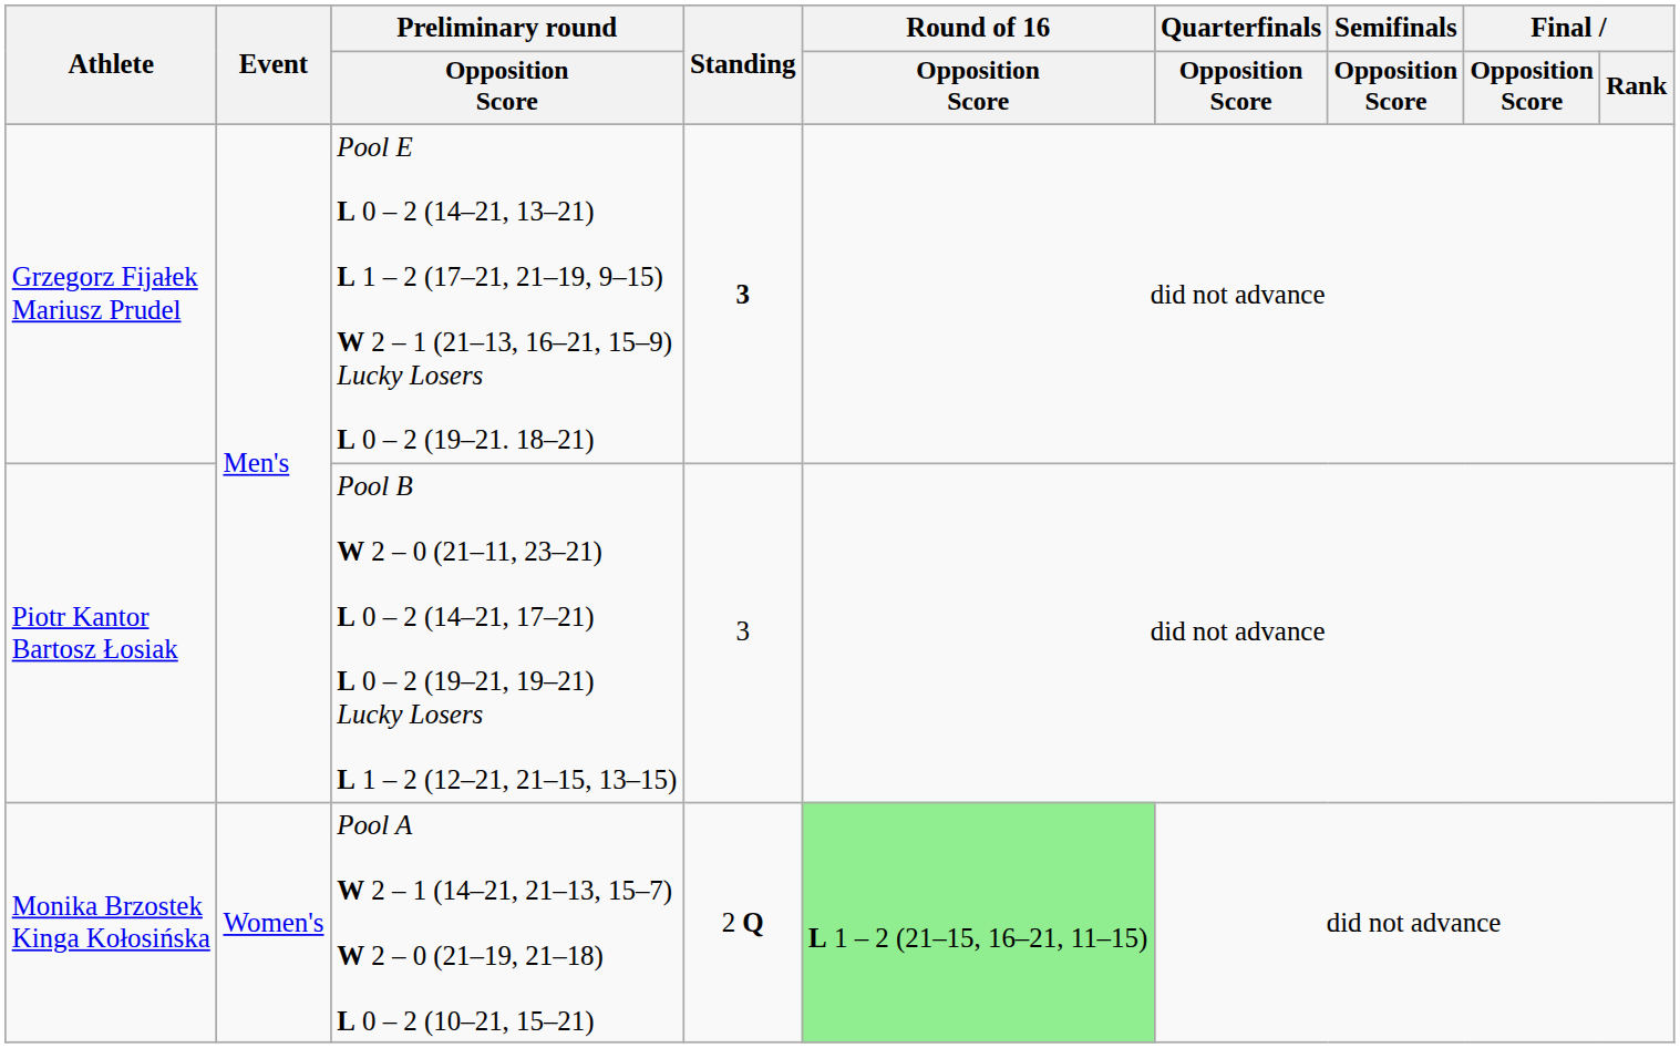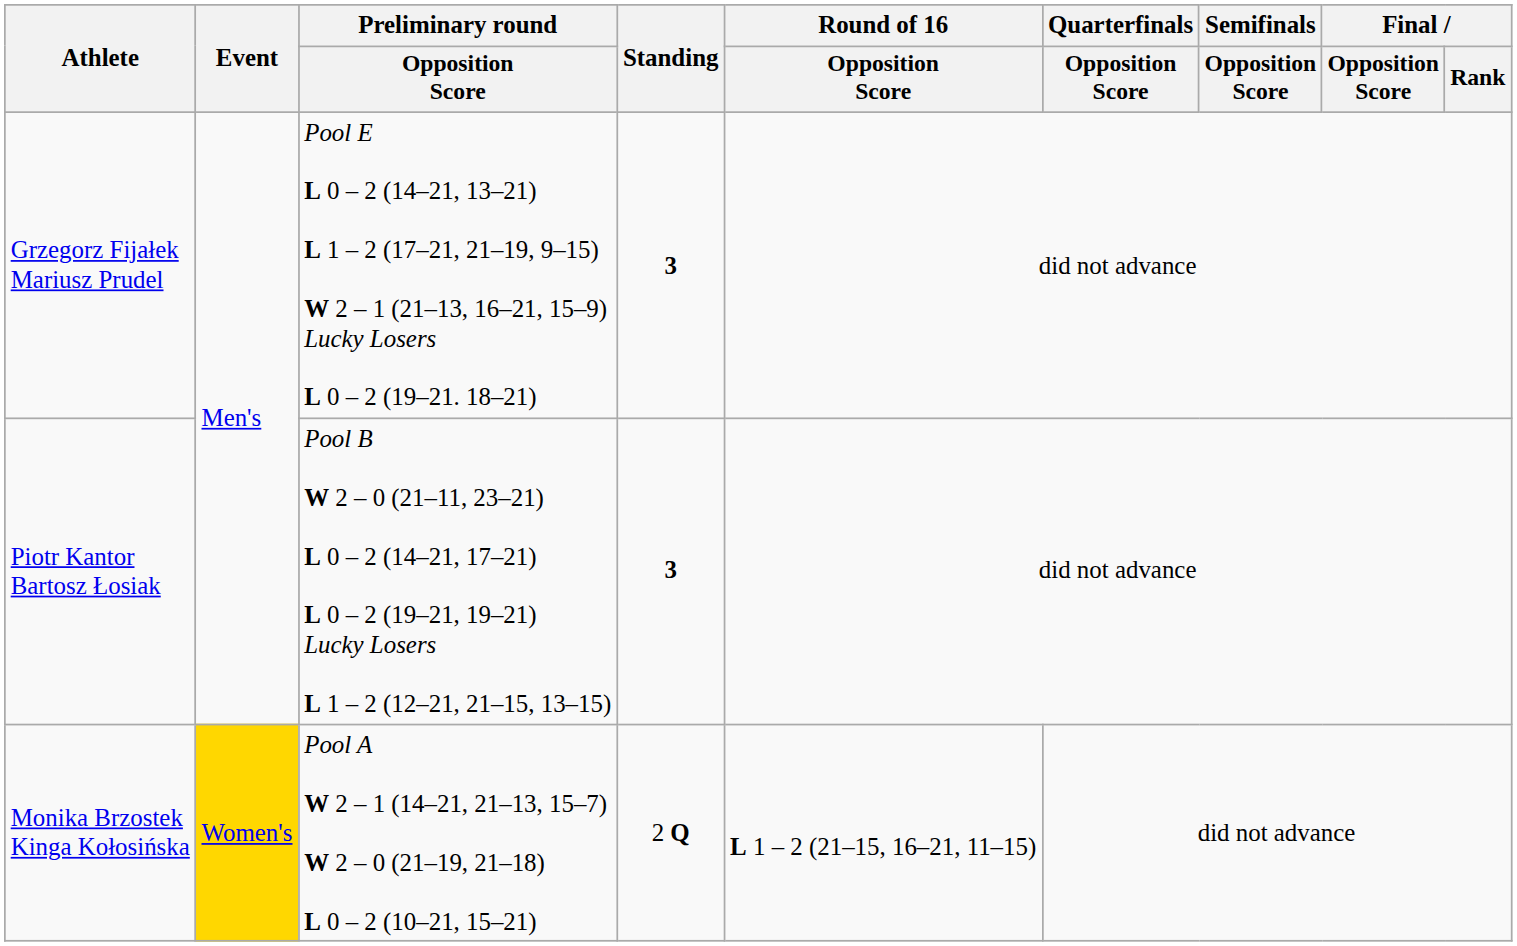Piotr Kantor Bartosz Łosiak | Standing: normal -> bold
Monika Brzostek Kinga Kołosińska | Event: no background -> gold background
Monika Brzostek Kinga Kołosińska | Round of 16 / Opposition Score: lightgreen background -> no background
